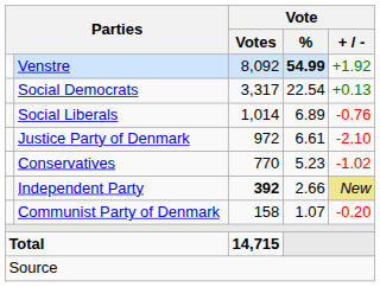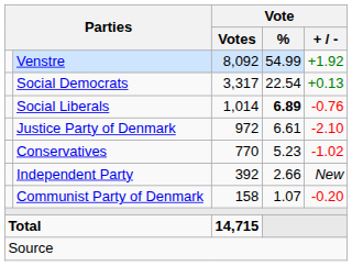Venstre | Vote / %: bold -> normal
Social Liberals | Vote / %: normal -> bold
Independent Party | Vote / Votes: bold -> normal
Independent Party | Vote / + / -: khaki background -> no background
